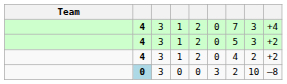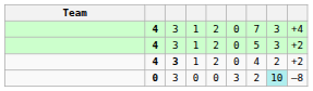row 4 | column 3: normal -> bold
row 5 | column 2: lightblue background -> no background
row 5 | column 8: no background -> paleturquoise background
